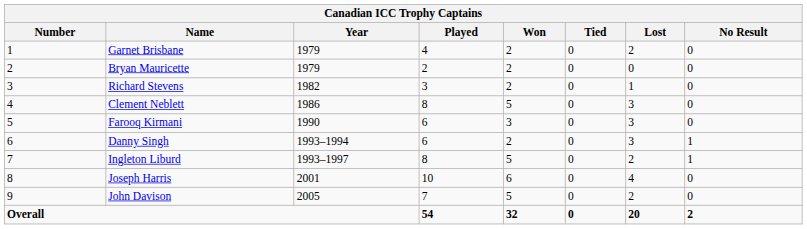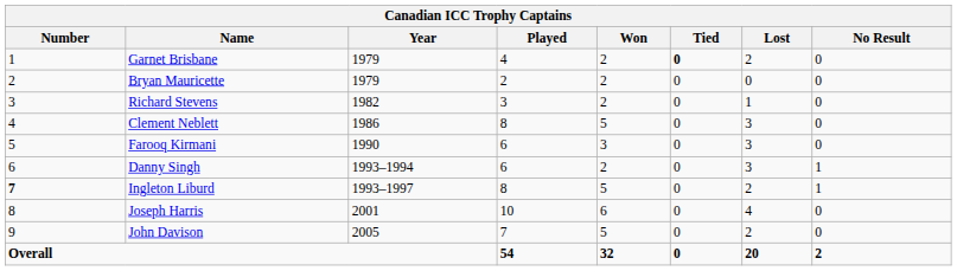Garnet Brisbane | Tied: normal -> bold
Ingleton Liburd | Number: normal -> bold
